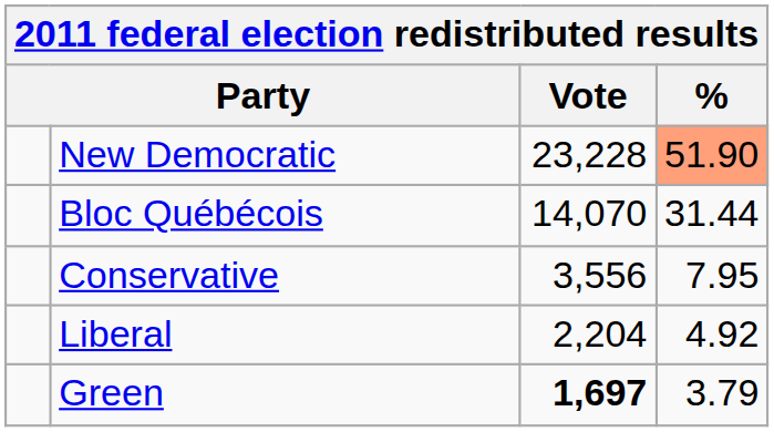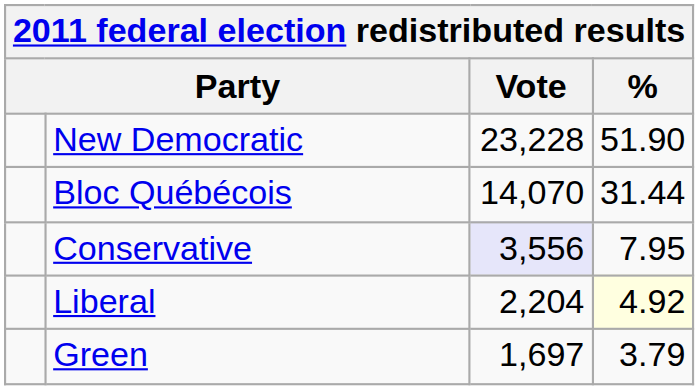New Democratic | %: lightsalmon background -> no background
Conservative | Vote: no background -> lavender background
Liberal | %: no background -> lightyellow background
Green | Vote: bold -> normal
